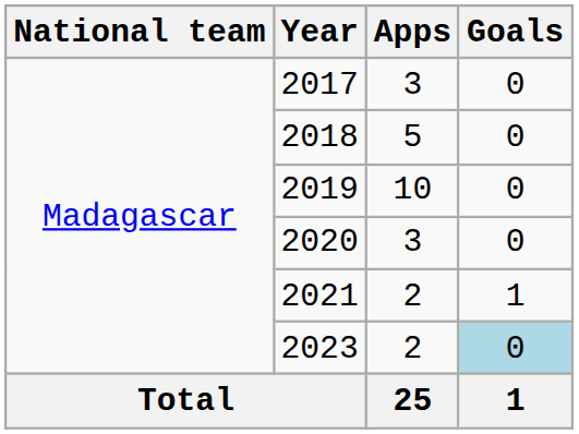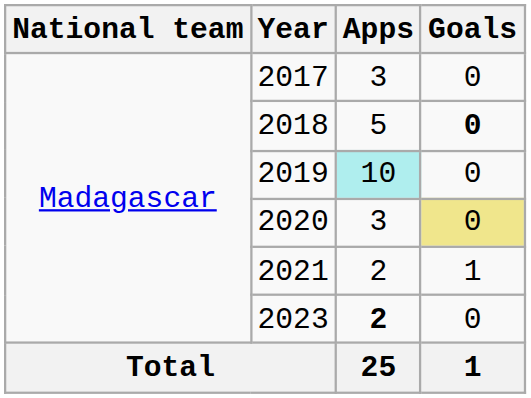2018 | Goals: normal -> bold
2019 | Apps: no background -> paleturquoise background
2020 | Goals: no background -> khaki background
2023 | Apps: normal -> bold
2023 | Goals: lightblue background -> no background
